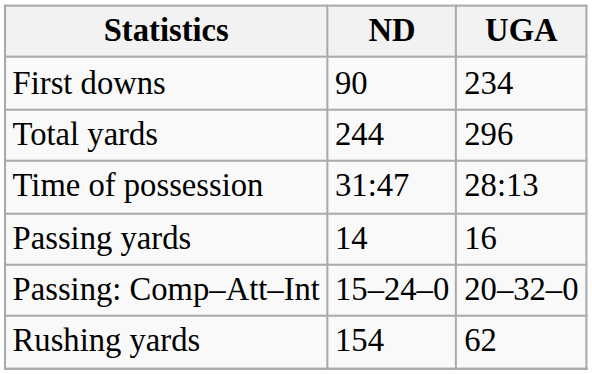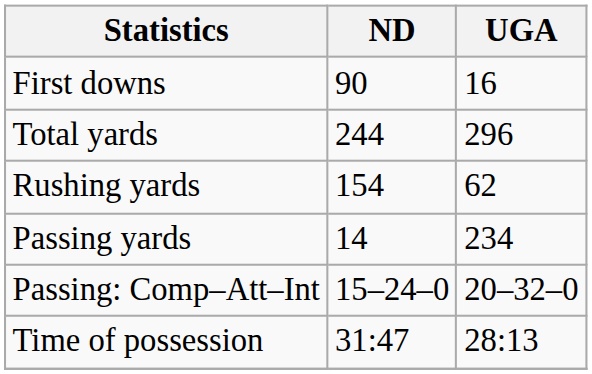First downs | UGA: 234 -> 16
rows swapped: Rushing yards <-> Time of possession
Passing yards | UGA: 16 -> 234
